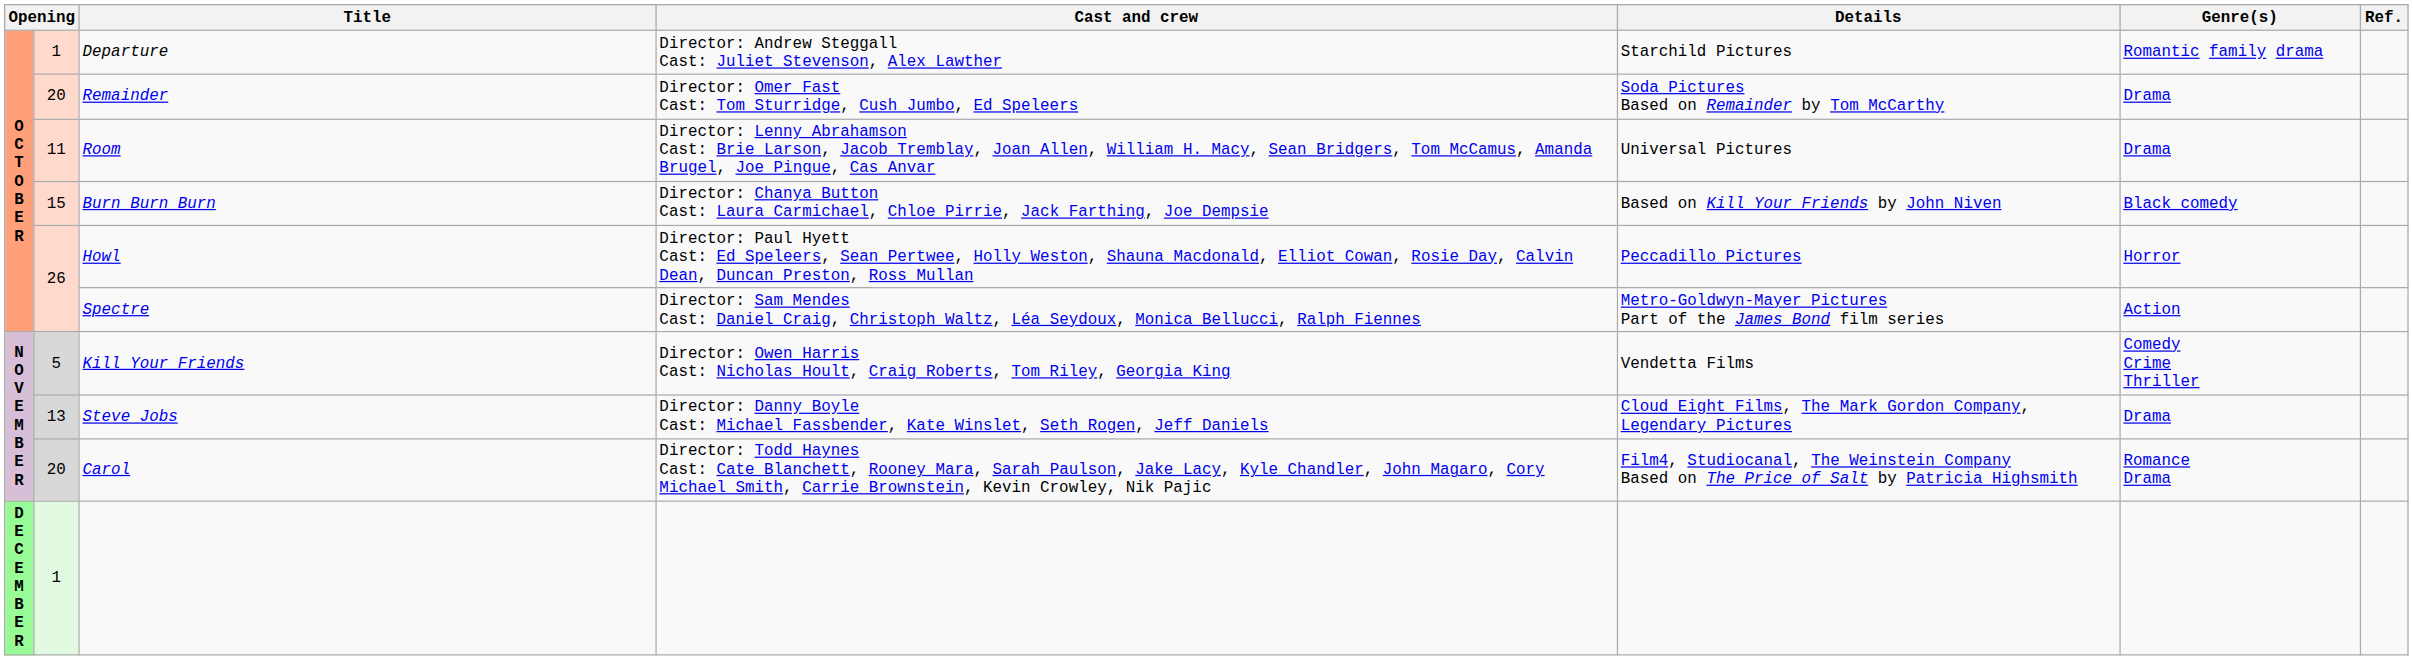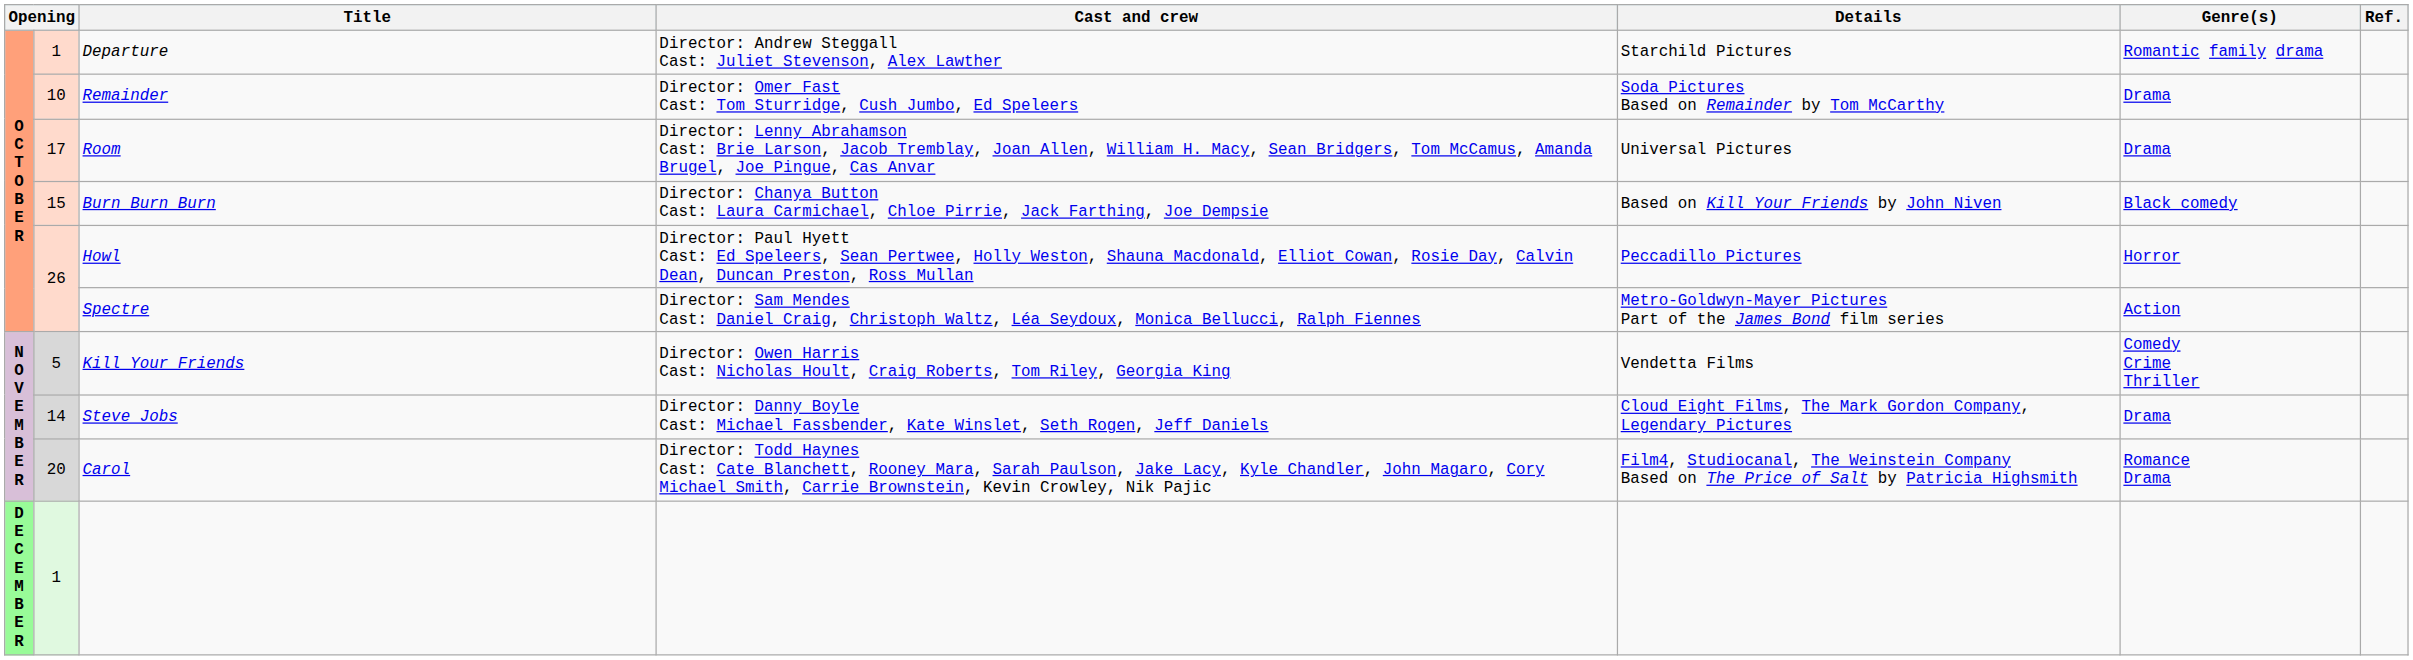Remainder | column 2: 20 -> 10
Room | column 2: 11 -> 17
Steve Jobs | column 2: 13 -> 14
